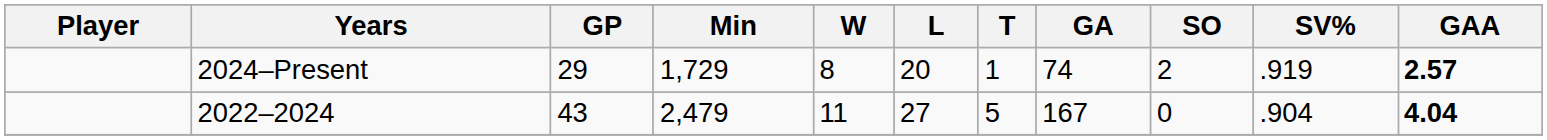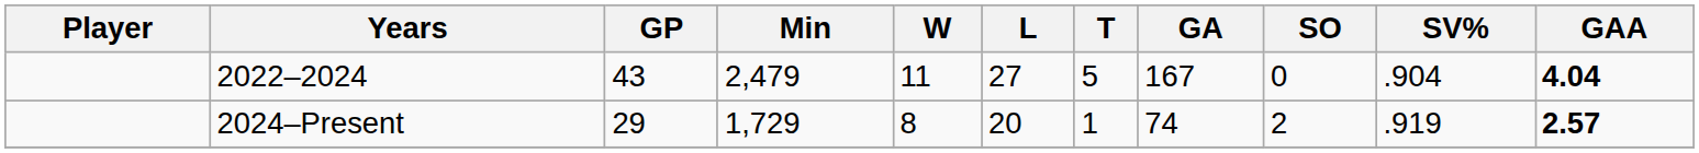rows swapped: 2024–Present <-> 2022–2024
